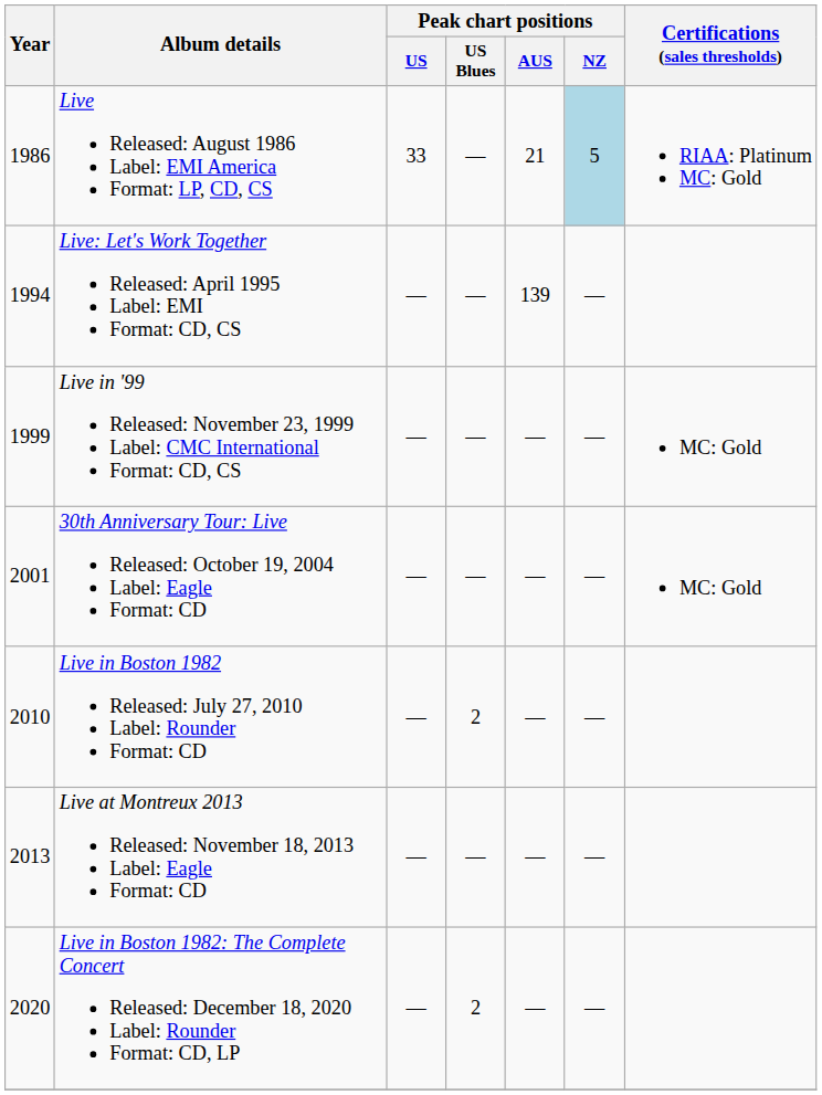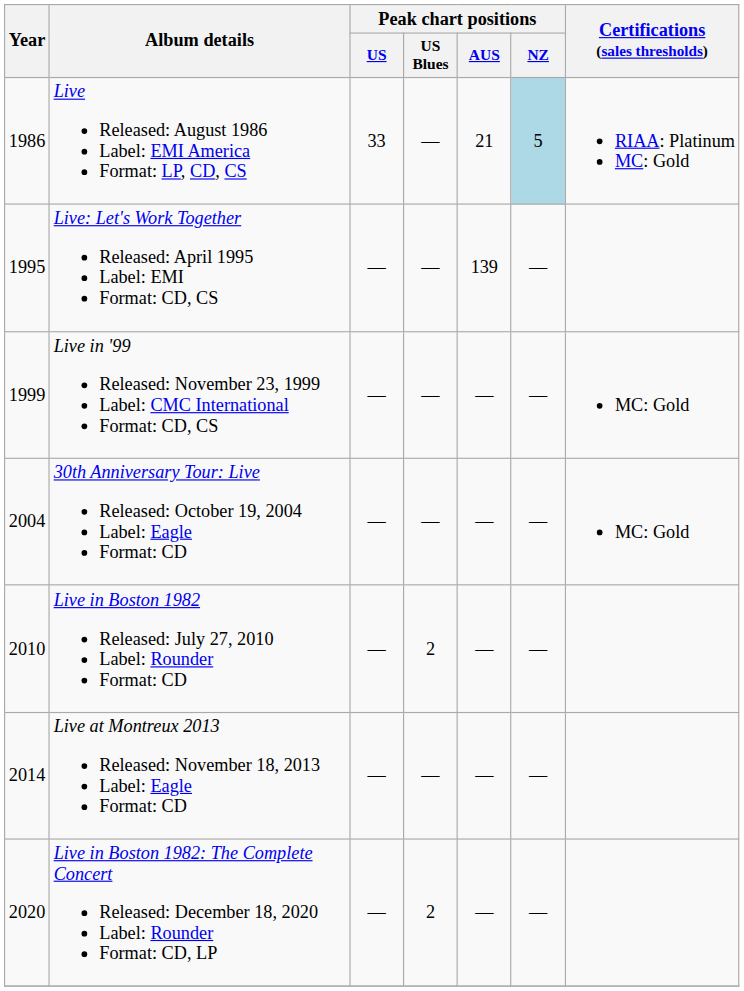row 4 | Year: 1994 -> 1995
row 6 | Year: 2001 -> 2004
row 8 | Year: 2013 -> 2014
